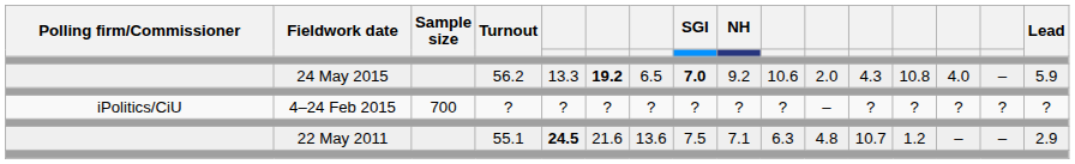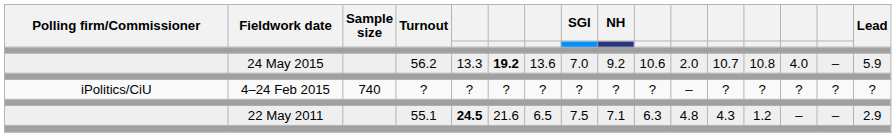24 May 2015 | column 7: 6.5 -> 13.6
24 May 2015 | SGI: bold -> normal
24 May 2015 | column 12: 4.3 -> 10.7
4–24 Feb 2015 | Sample size: 700 -> 740
22 May 2011 | column 7: 13.6 -> 6.5
22 May 2011 | column 12: 10.7 -> 4.3
